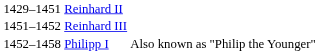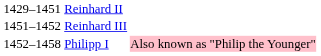Philipp I | column 3: no background -> pink background
